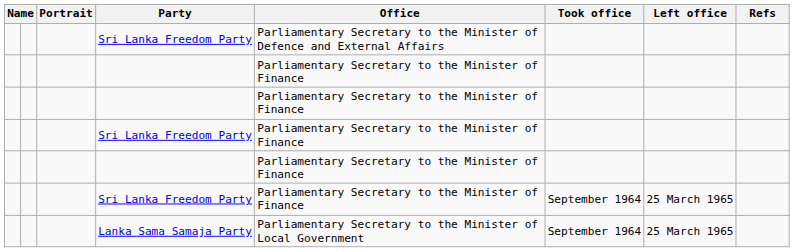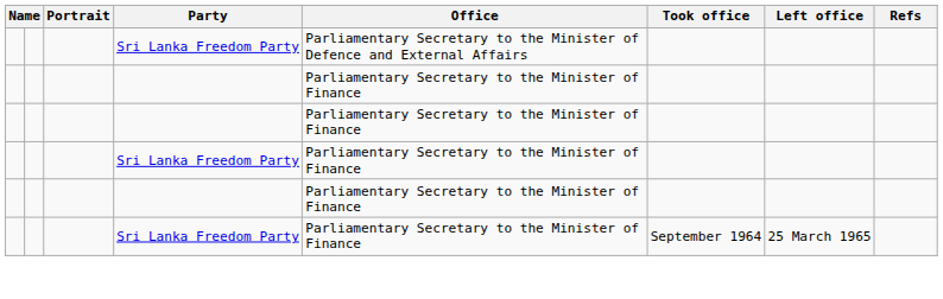- row: Lanka Sama Samaja Party | Parliamentary Secretary to the Minister of Local Government | September 1964 | 25 March 1965
